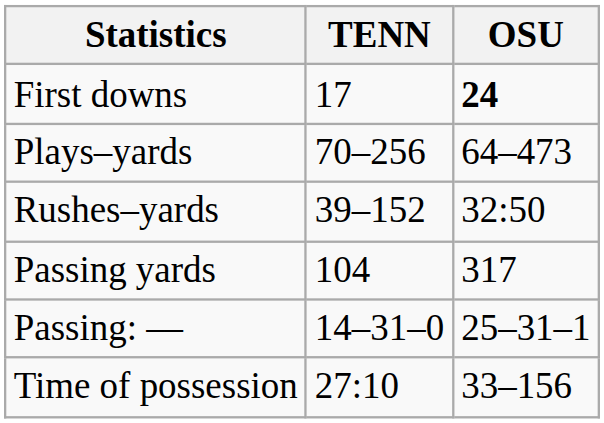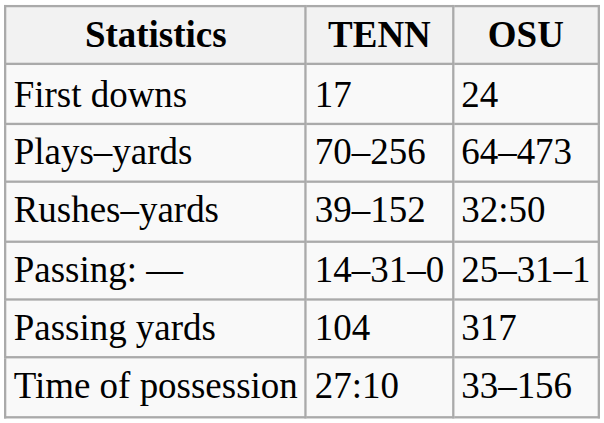First downs | OSU: bold -> normal
rows swapped: Passing yards <-> Passing: ––
